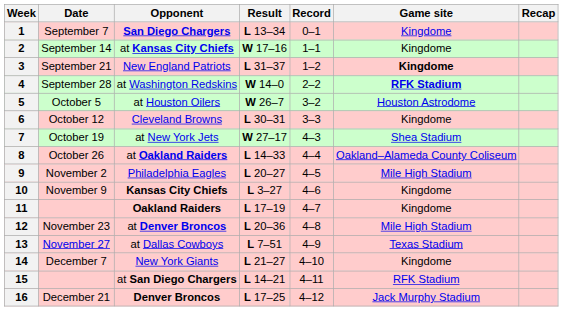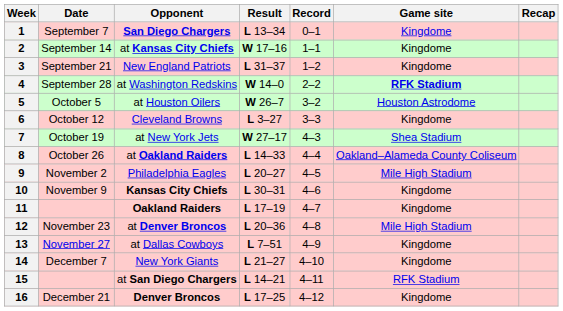3 | Game site: bold -> normal
6 | Result: L 30–31 -> L 3–27
10 | Result: L 3–27 -> L 30–31
13 | Game site: Texas Stadium -> Kingdome
16 | Game site: Jack Murphy Stadium -> Kingdome
